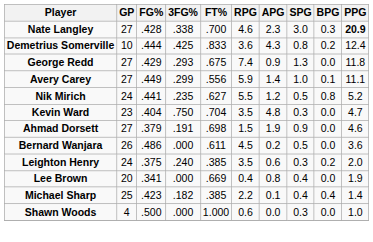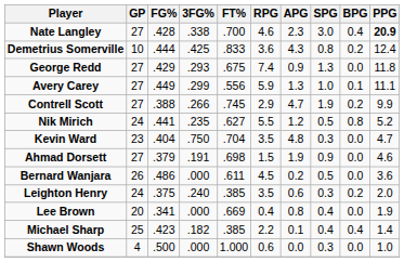Nate Langley | BPG: 0.3 -> 0.4
Avery Carey | APG: 1.4 -> 1.3
+ row: Contrell Scott | 27 | .388 | .266 | .745 | 2.9 | 4.7 | 1.9 | 0.2 | 9.9
